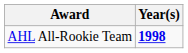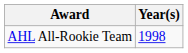row 2 | Year(s): bold -> normal
